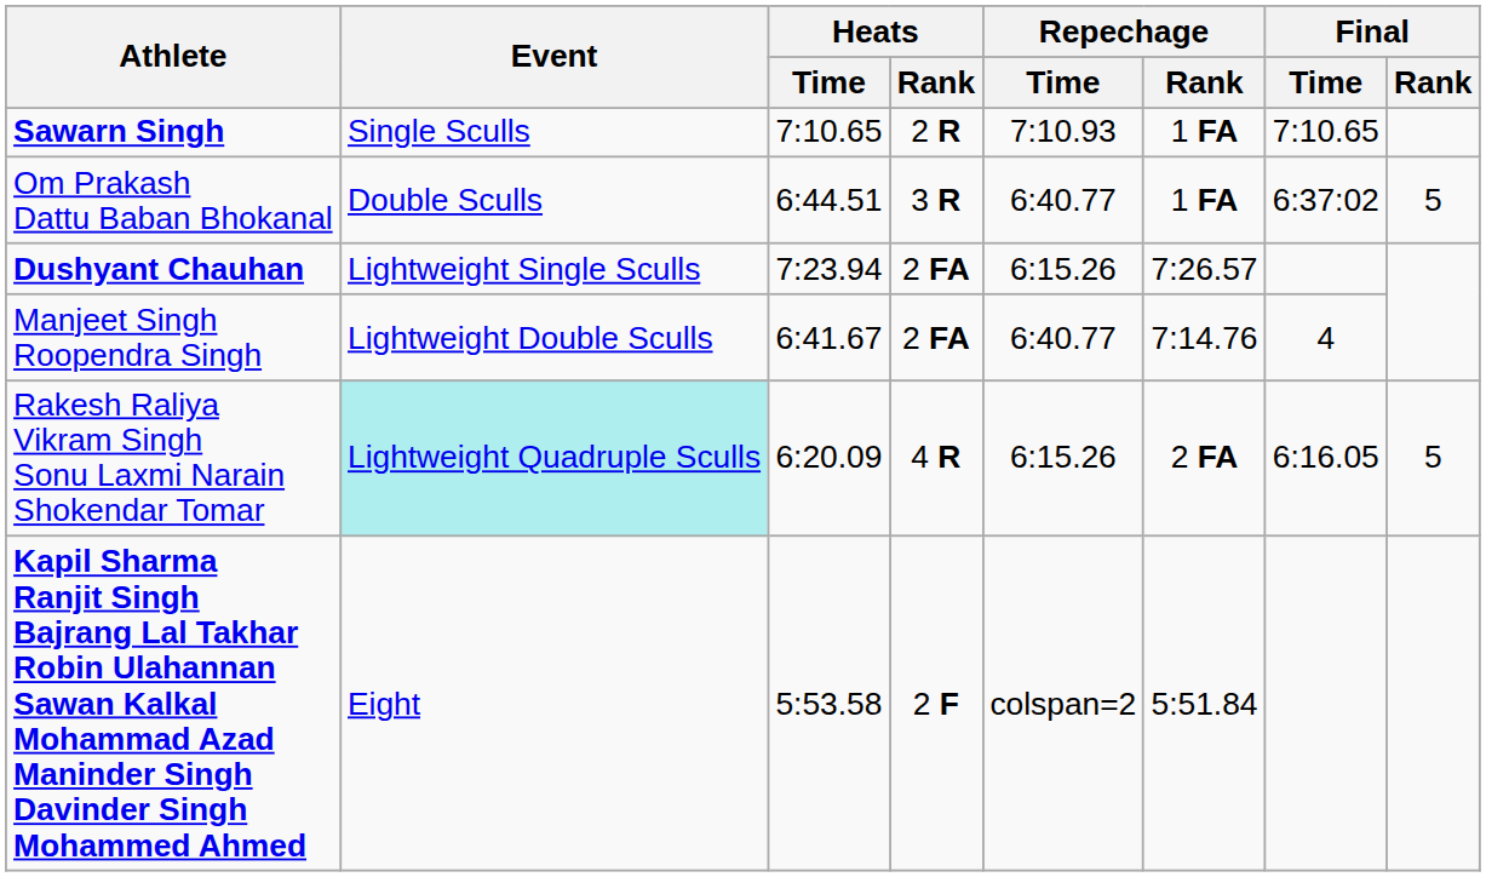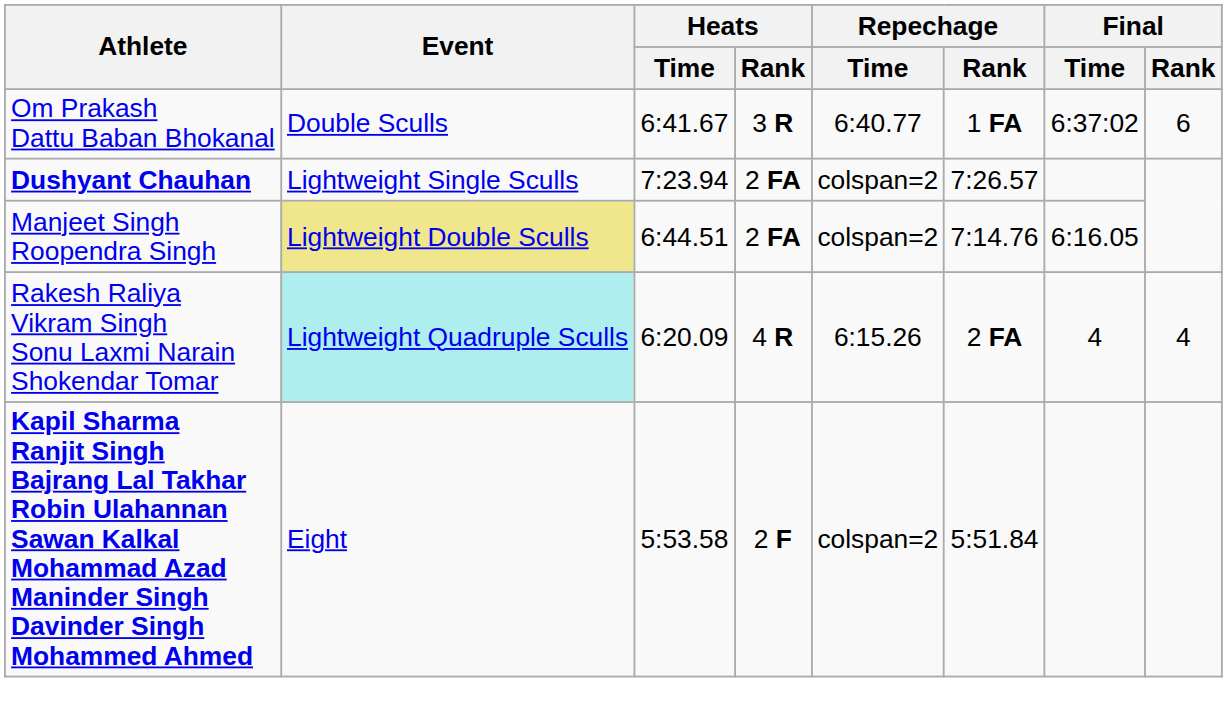- row: Sawarn Singh | Single Sculls | 7:10.65 | 2 R | 7:10.93 | 1 FA | 7:10.65
Om Prakash Dattu Baban Bhokanal | Heats / Time: 6:44.51 -> 6:41.67
Om Prakash Dattu Baban Bhokanal | Final / Rank: 5 -> 6
Dushyant Chauhan | Repechage / Time: 6:15.26 -> colspan=2
Manjeet Singh Roopendra Singh | Event: no background -> khaki background
Manjeet Singh Roopendra Singh | Heats / Time: 6:41.67 -> 6:44.51
Manjeet Singh Roopendra Singh | Repechage / Time: 6:40.77 -> colspan=2
Manjeet Singh Roopendra Singh | Final / Time: 4 -> 6:16.05
Rakesh Raliya Vikram Singh Sonu Laxmi Narain Shokendar Tomar | Final / Time: 6:16.05 -> 4
Rakesh Raliya Vikram Singh Sonu Laxmi Narain Shokendar Tomar | Final / Rank: 5 -> 4
